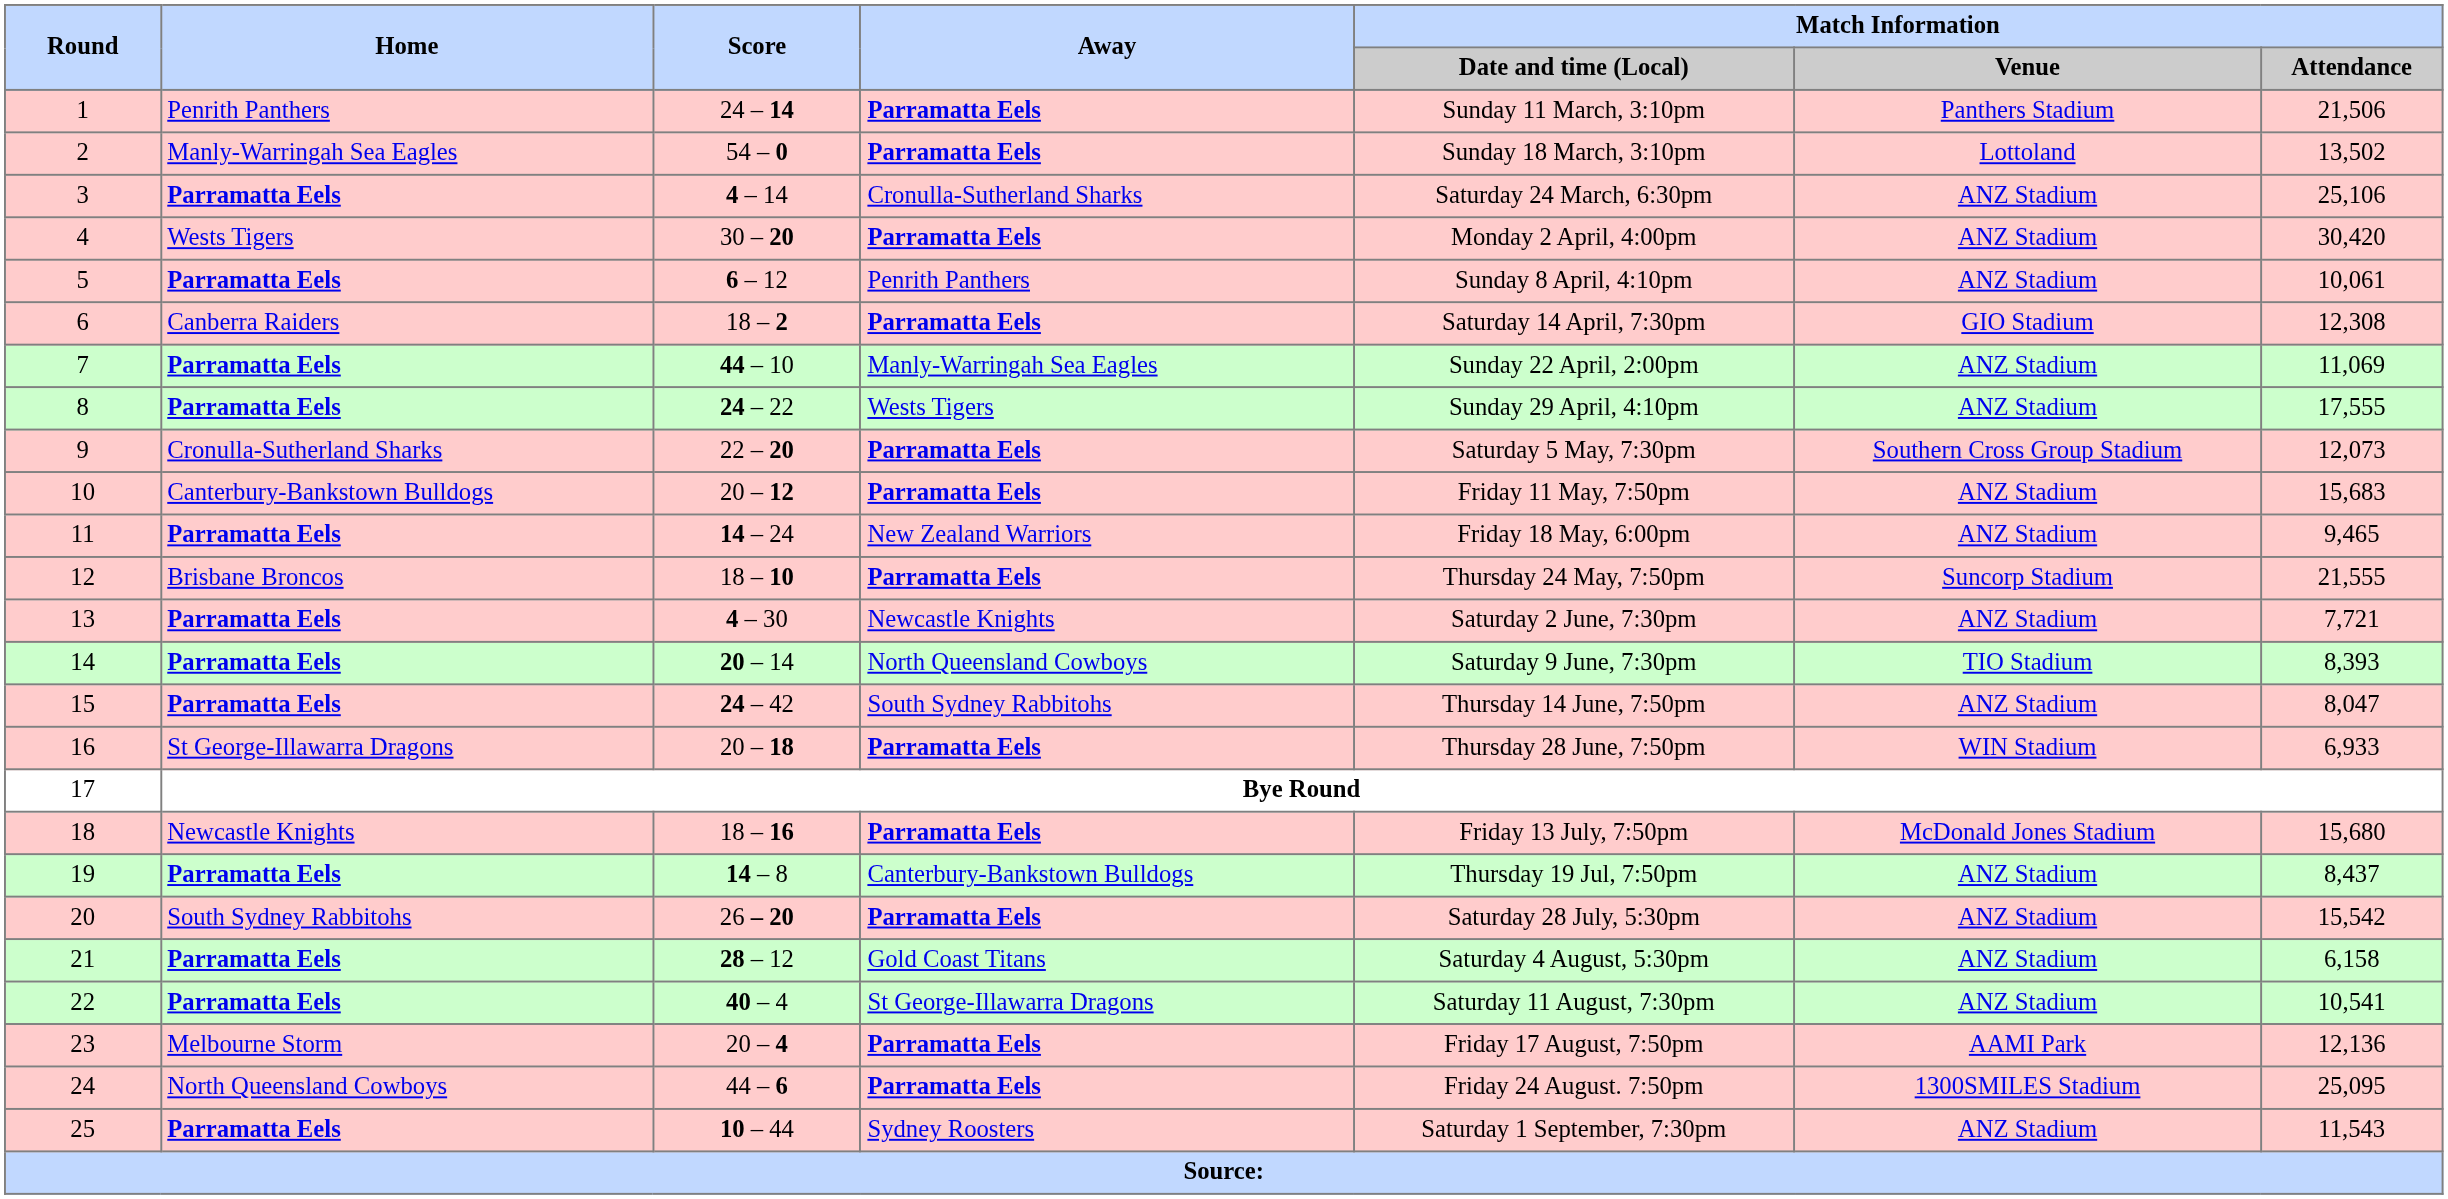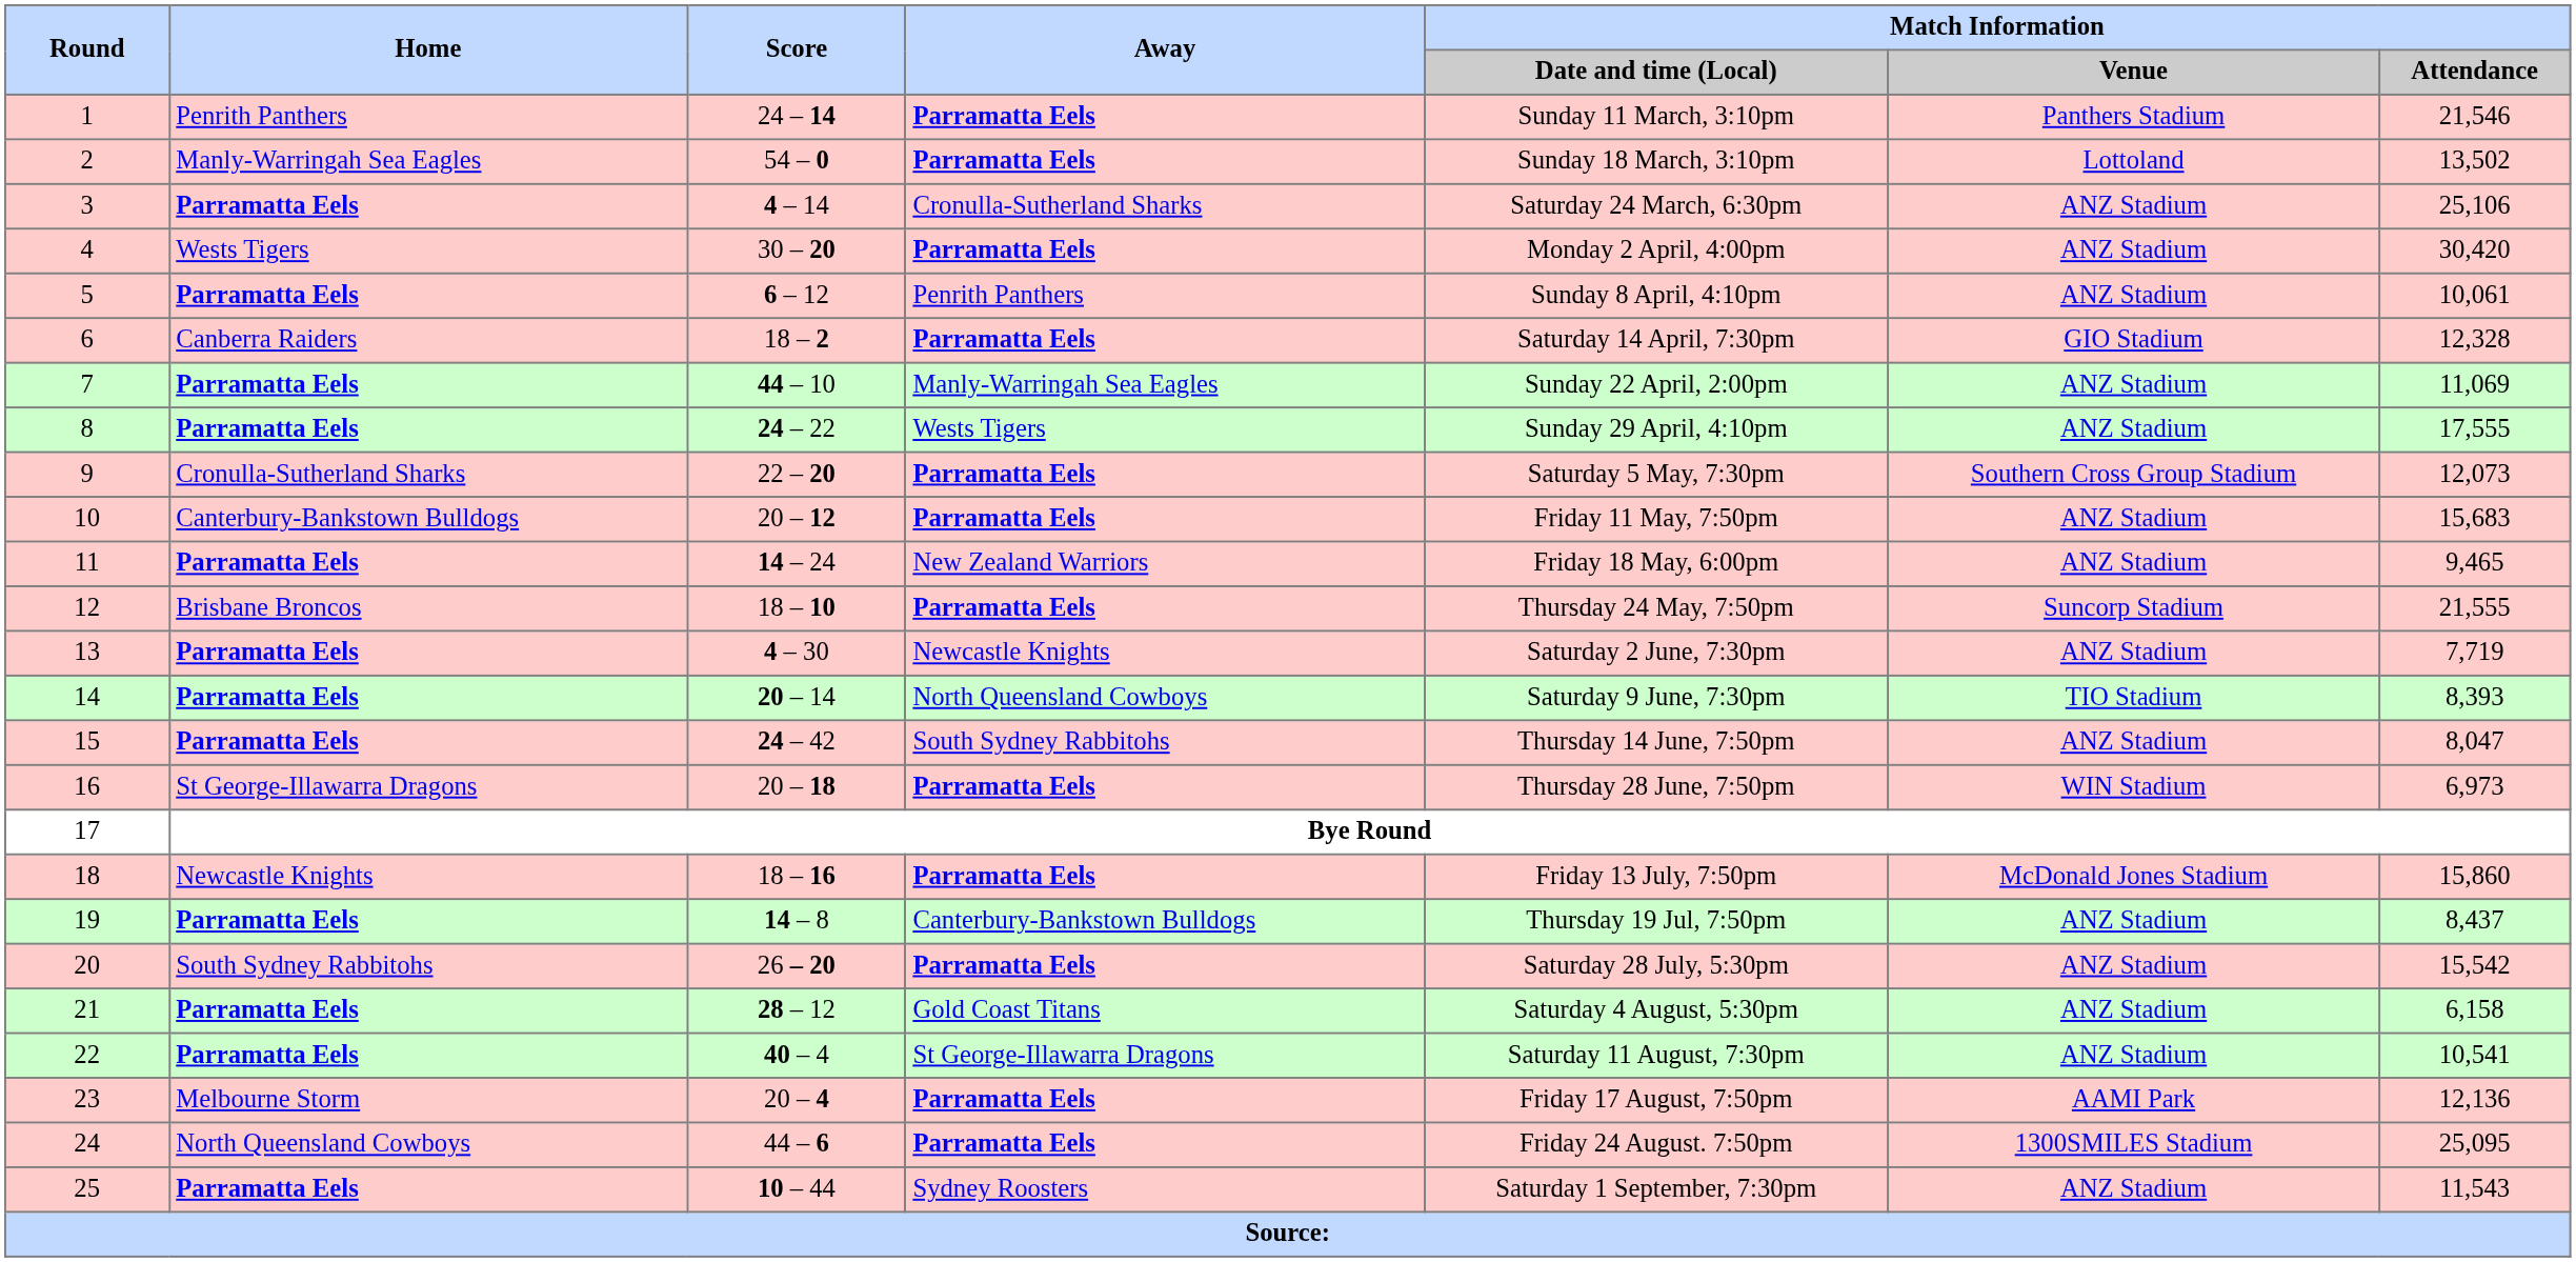1 | Match Information / Attendance: 21,506 -> 21,546
6 | Match Information / Attendance: 12,308 -> 12,328
13 | Match Information / Attendance: 7,721 -> 7,719
16 | Match Information / Attendance: 6,933 -> 6,973
18 | Match Information / Attendance: 15,680 -> 15,860
